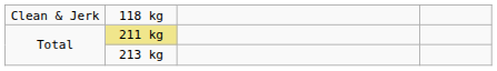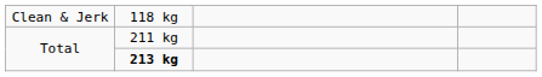row 2 | column 2: khaki background -> no background
row 3 | column 2: normal -> bold
